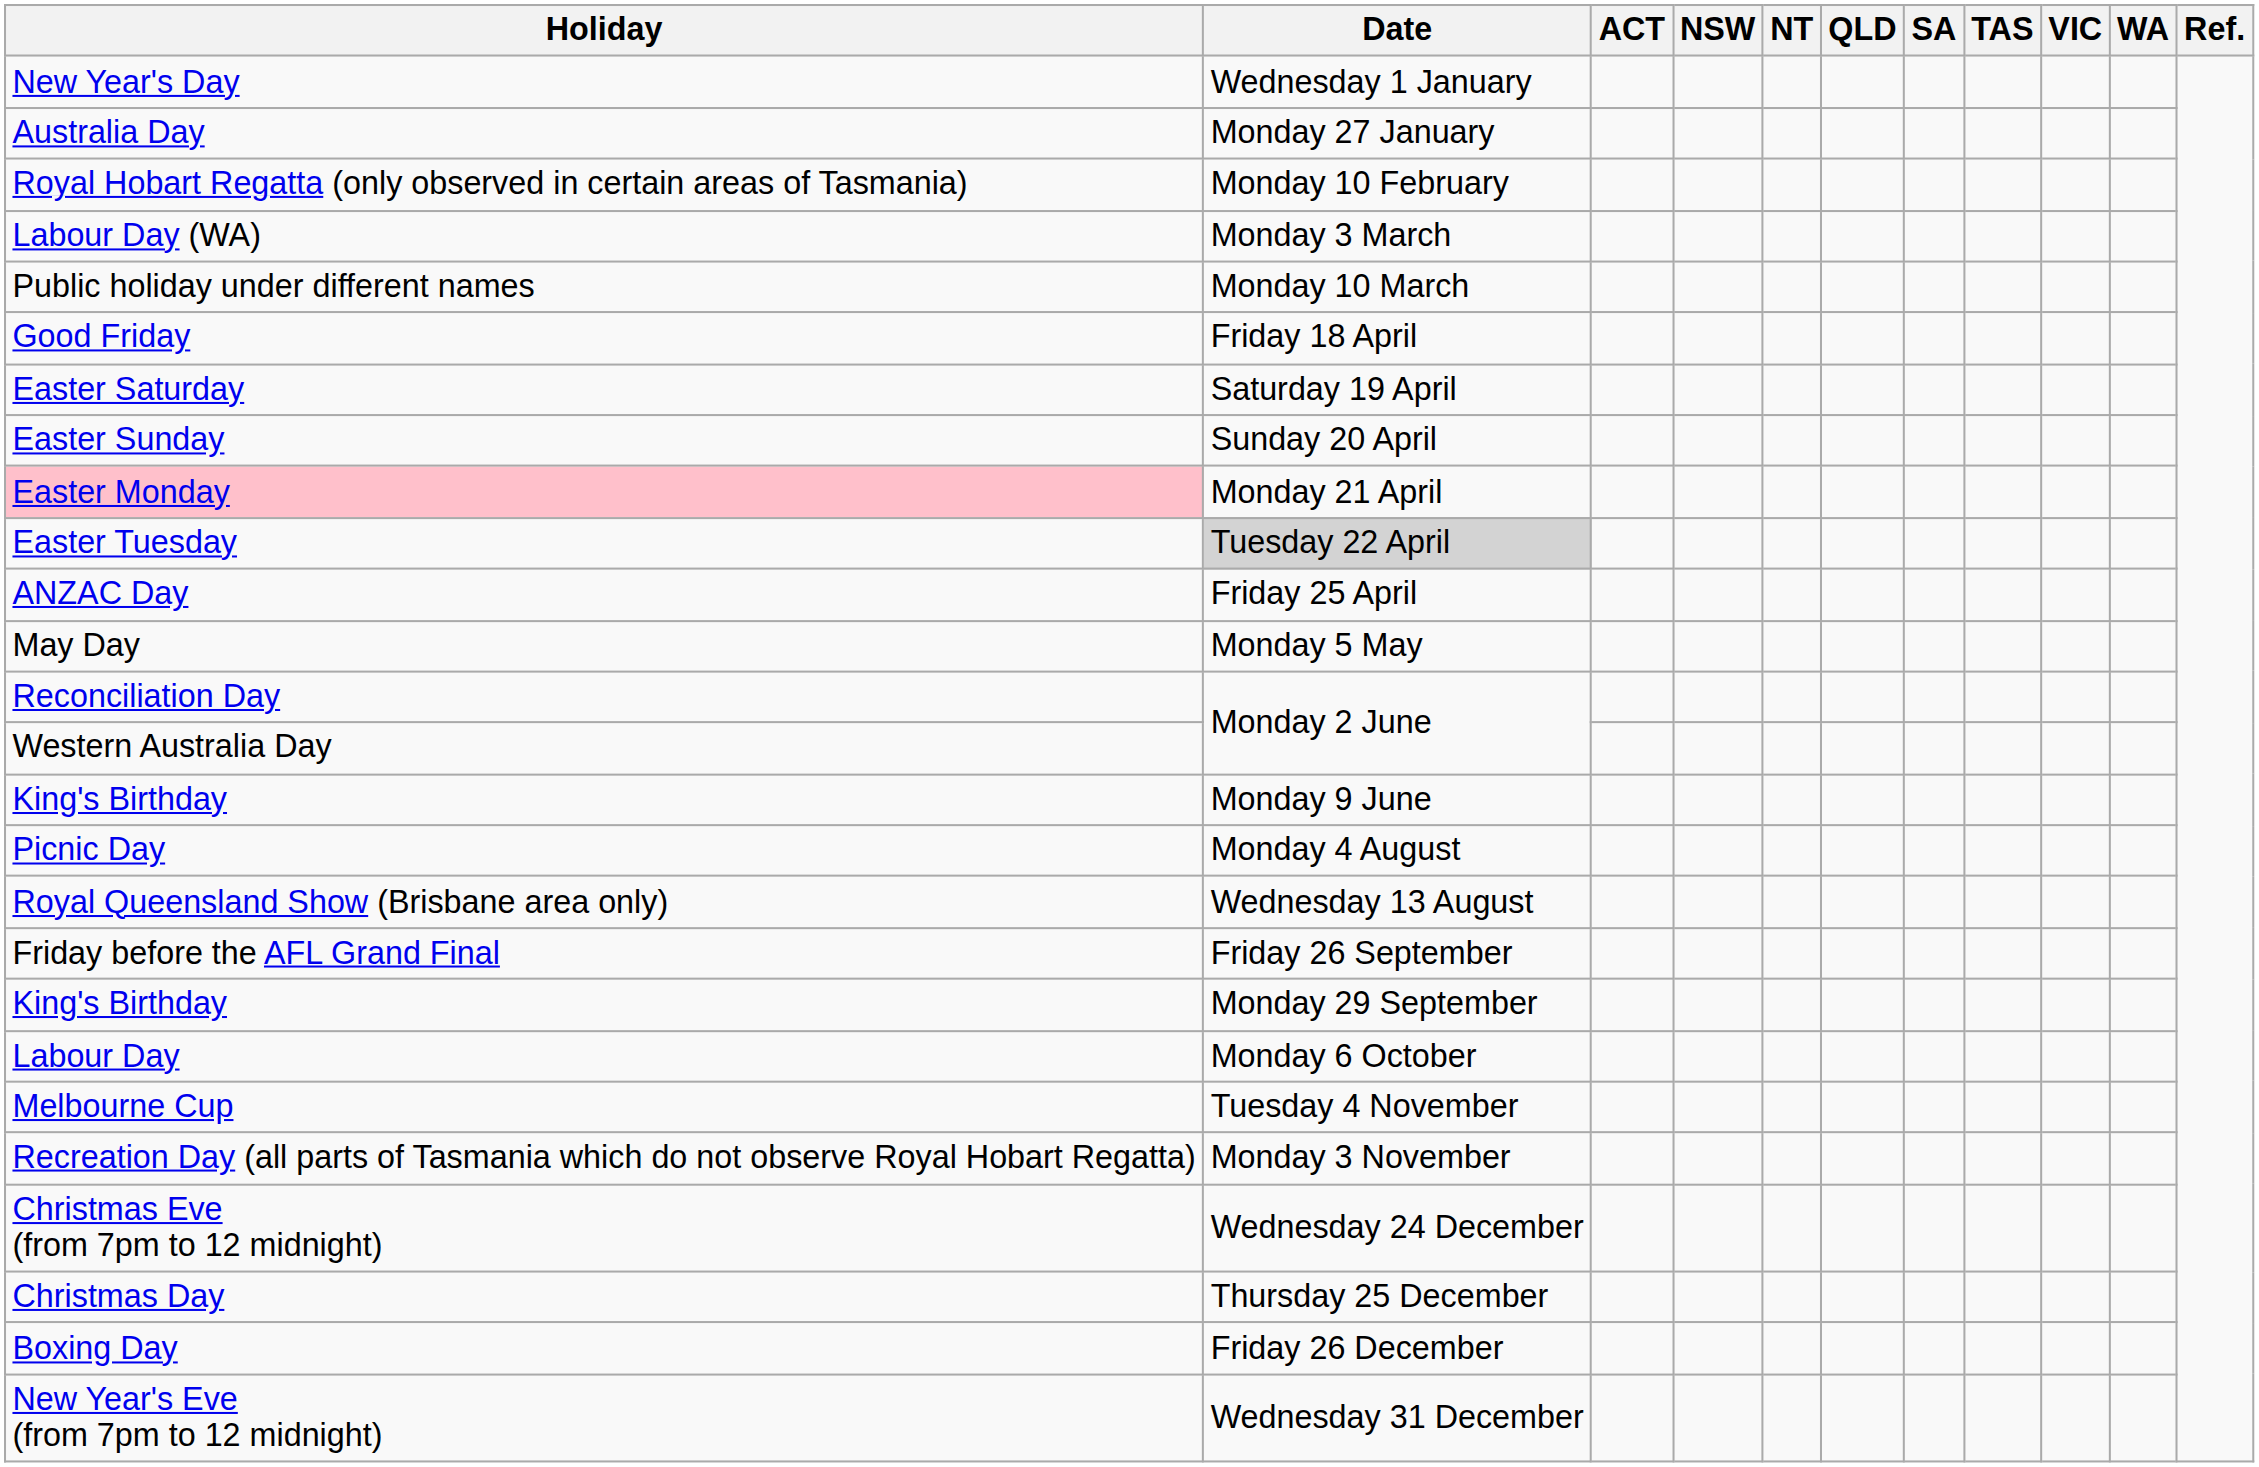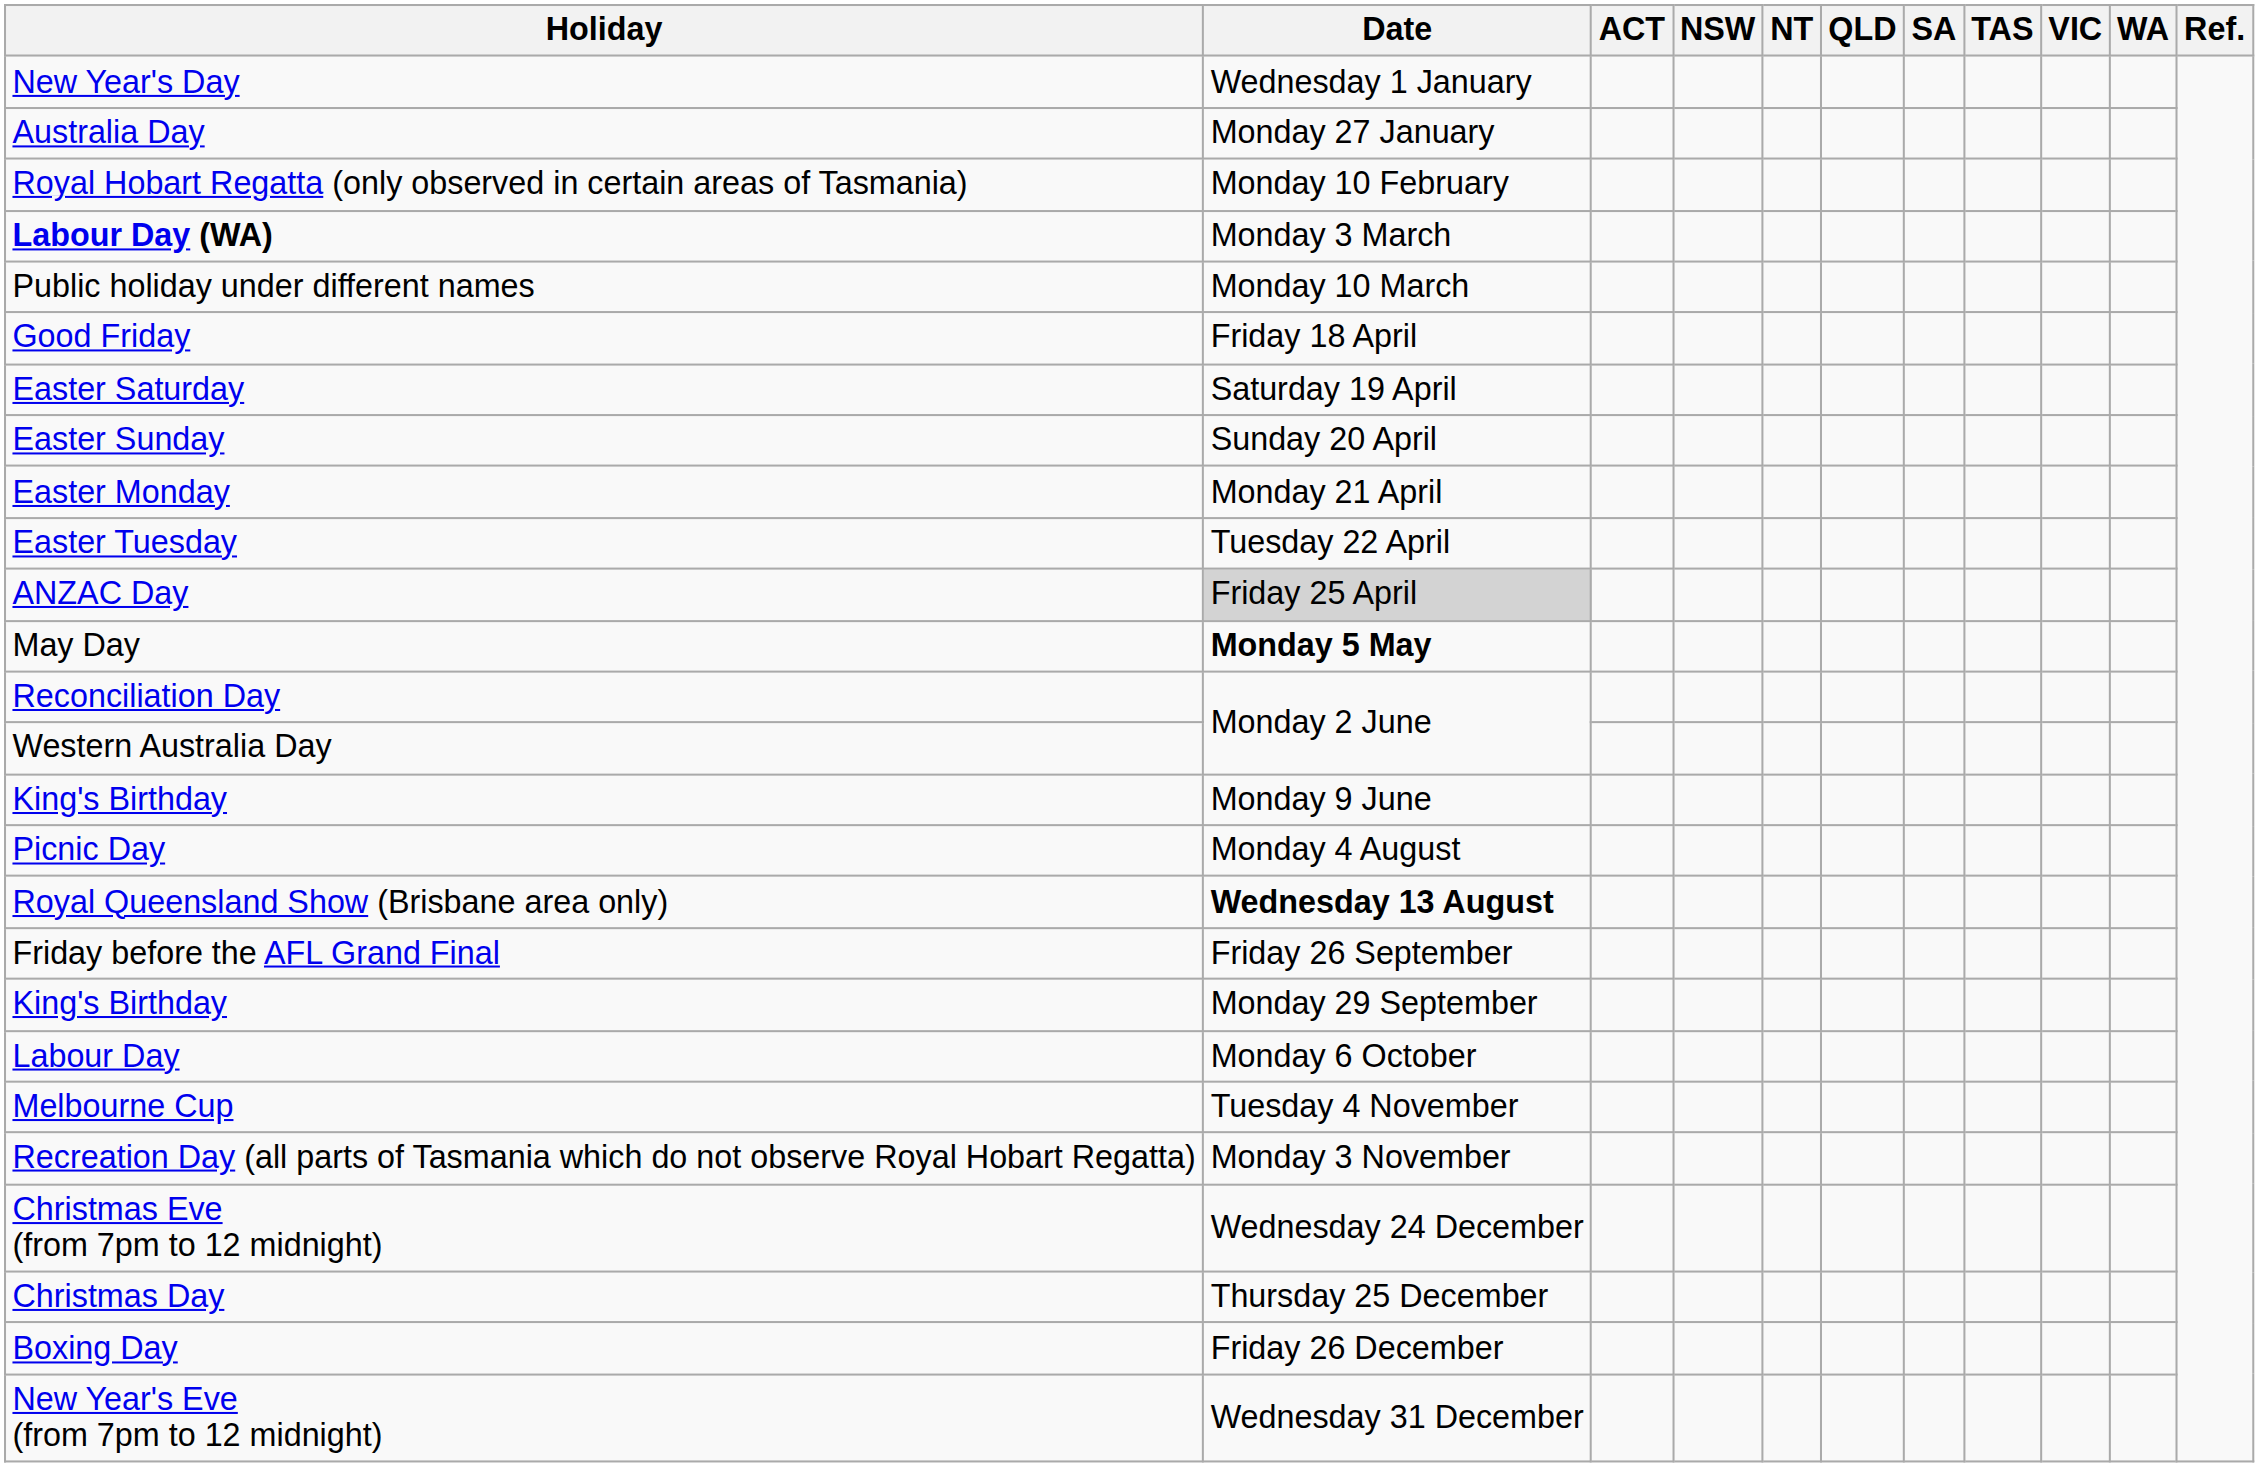Labour Day (WA) | Holiday: normal -> bold
Easter Monday | Holiday: pink background -> no background
Easter Tuesday | Date: lightgrey background -> no background
ANZAC Day | Date: no background -> lightgrey background
May Day | Date: normal -> bold
Royal Queensland Show (Brisbane area only) | Date: normal -> bold
